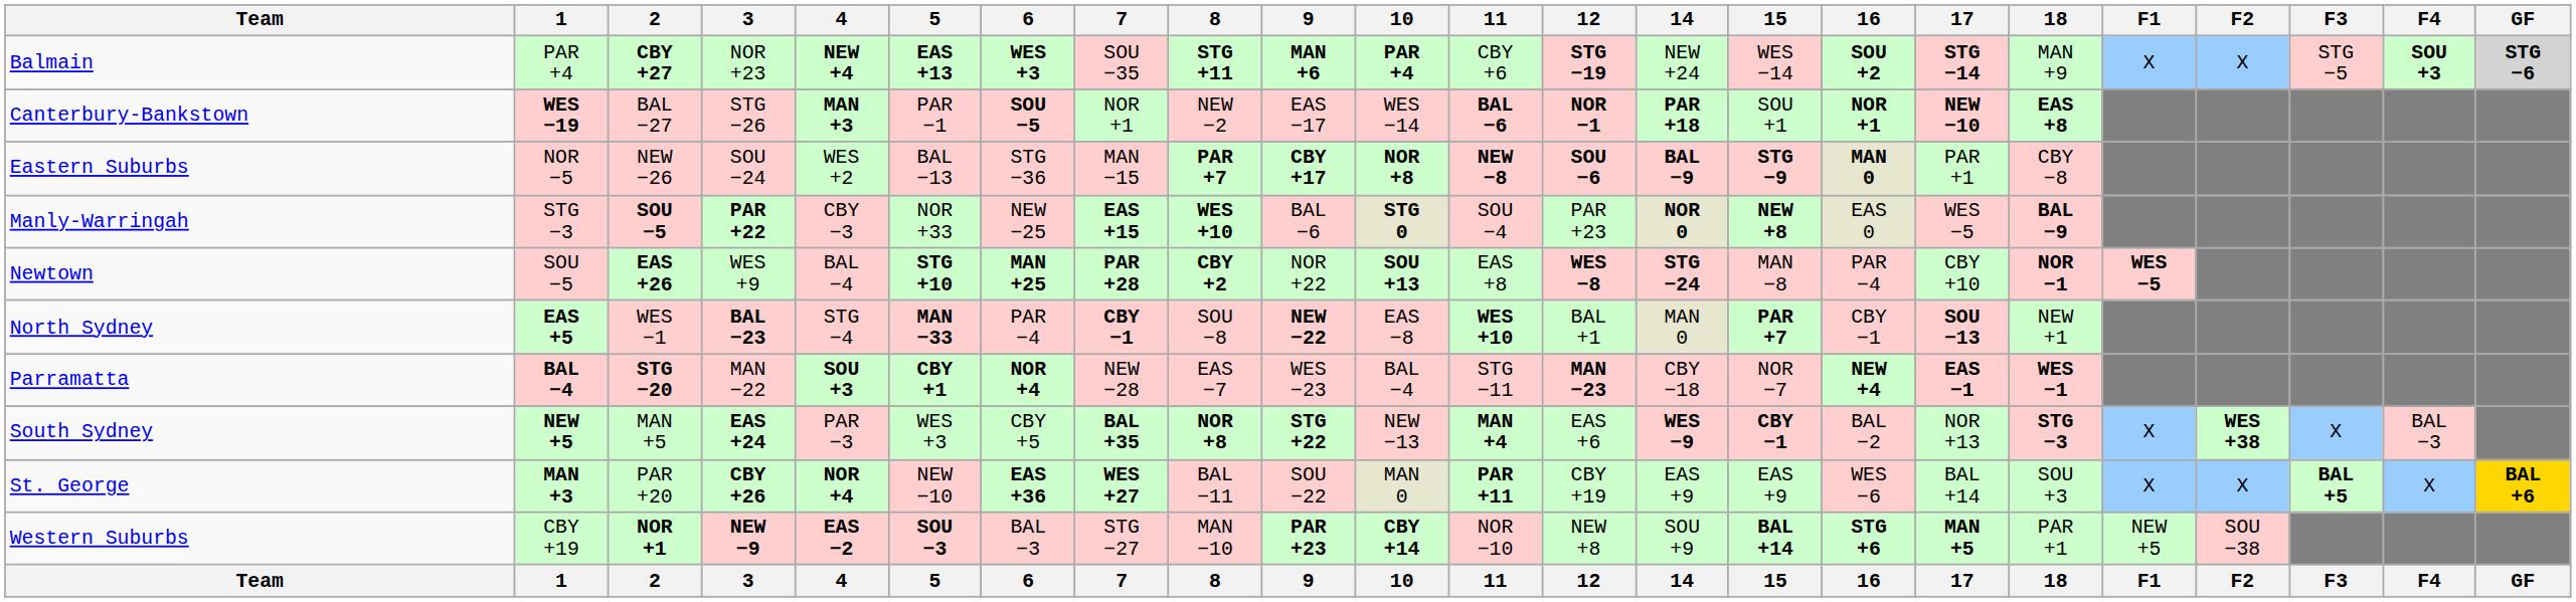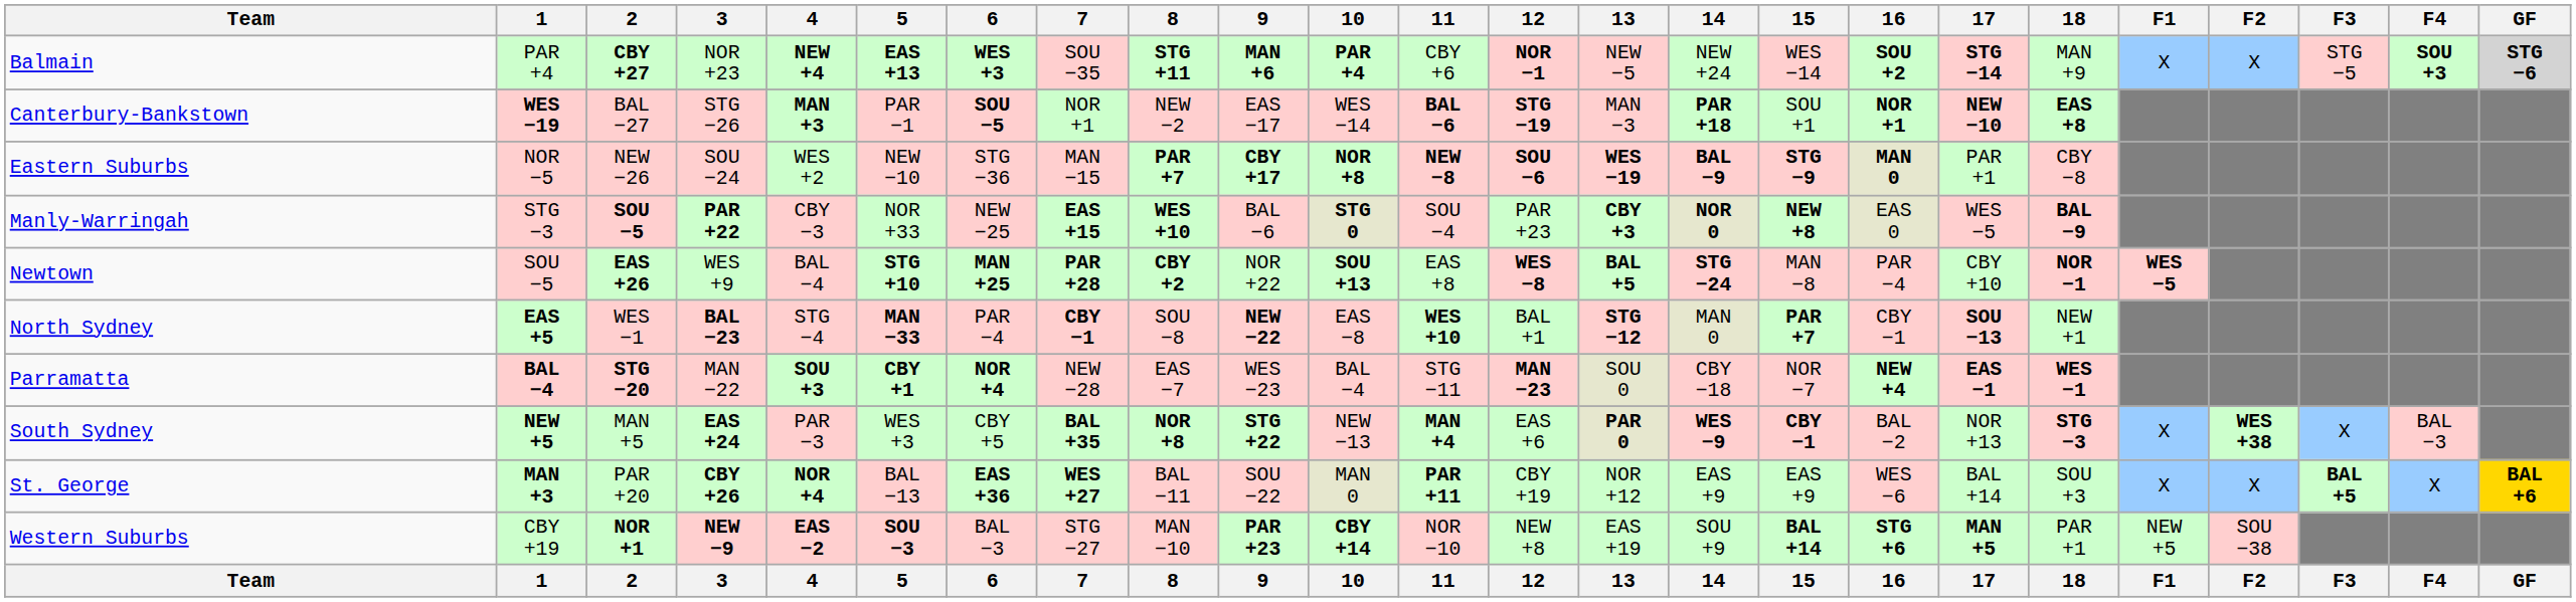+ column: 13 | NEW −5 | MAN −3 | WES −19 | CBY +3 | BAL +5 | STG −12 | SOU 0 | PAR 0 | NOR +12 | EAS +19 | 13
Balmain | 12: STG −19 -> NOR −1
Canterbury-Bankstown | 12: NOR −1 -> STG −19
Eastern Suburbs | 5: BAL −13 -> NEW −10
St. George | 5: NEW −10 -> BAL −13
